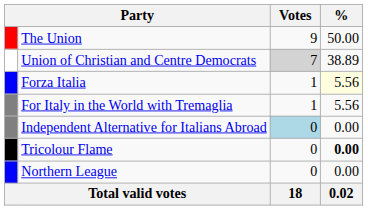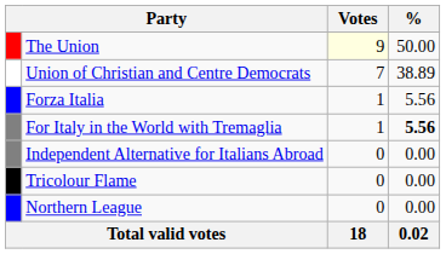The Union | Votes: no background -> lightyellow background
Union of Christian and Centre Democrats | Votes: lightgrey background -> no background
Forza Italia | %: lightyellow background -> no background
For Italy in the World with Tremaglia | %: normal -> bold
Independent Alternative for Italians Abroad | Votes: lightblue background -> no background
Tricolour Flame | %: bold -> normal
